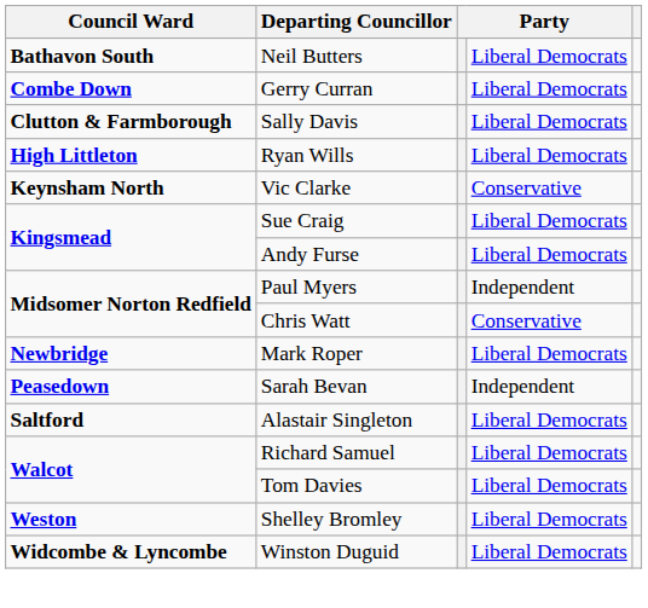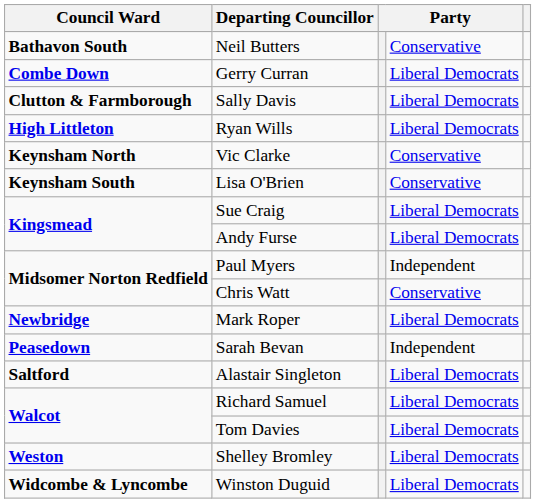Neil Butters | column 4: Liberal Democrats -> Conservative
+ row: Keynsham South | Lisa O'Brien | Conservative
